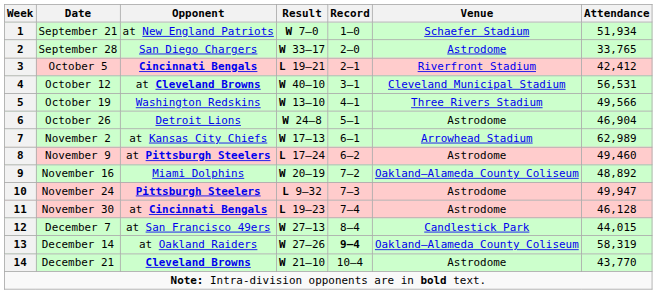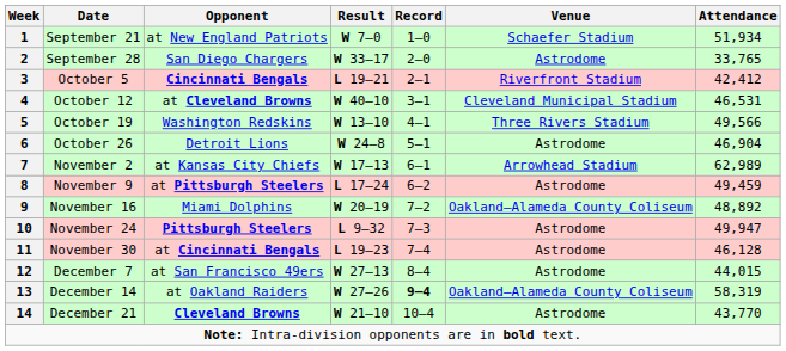4 | Attendance: 56,531 -> 46,531
8 | Attendance: 49,460 -> 49,459
12 | Venue: Candlestick Park -> Astrodome
